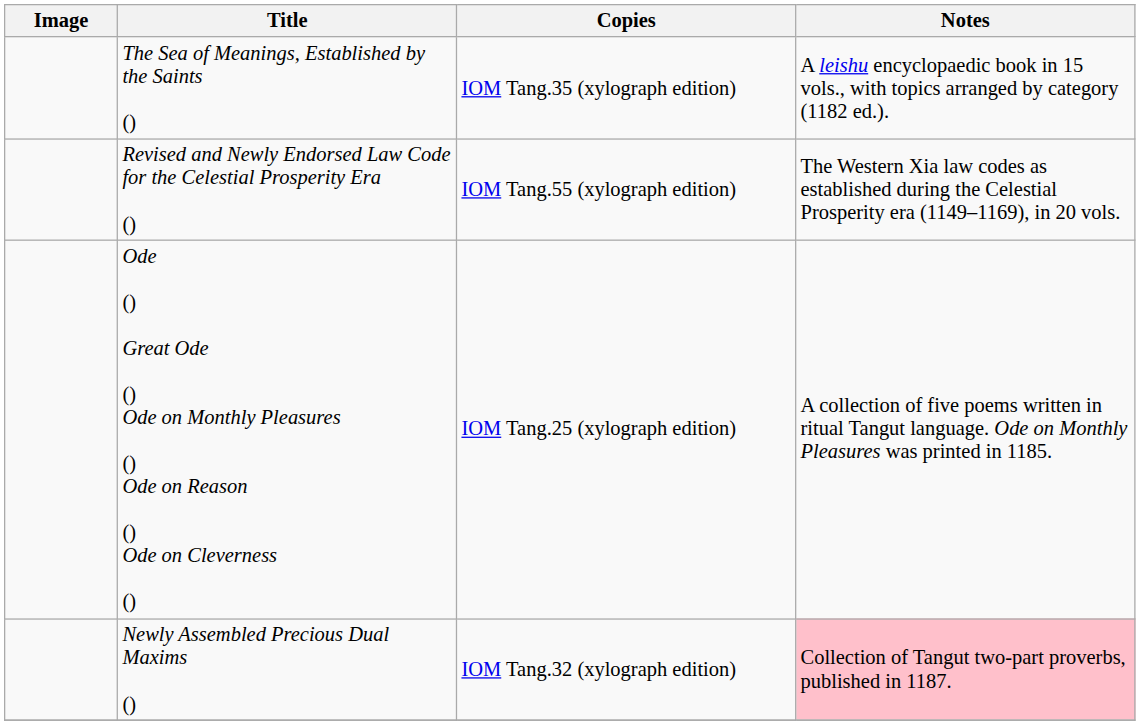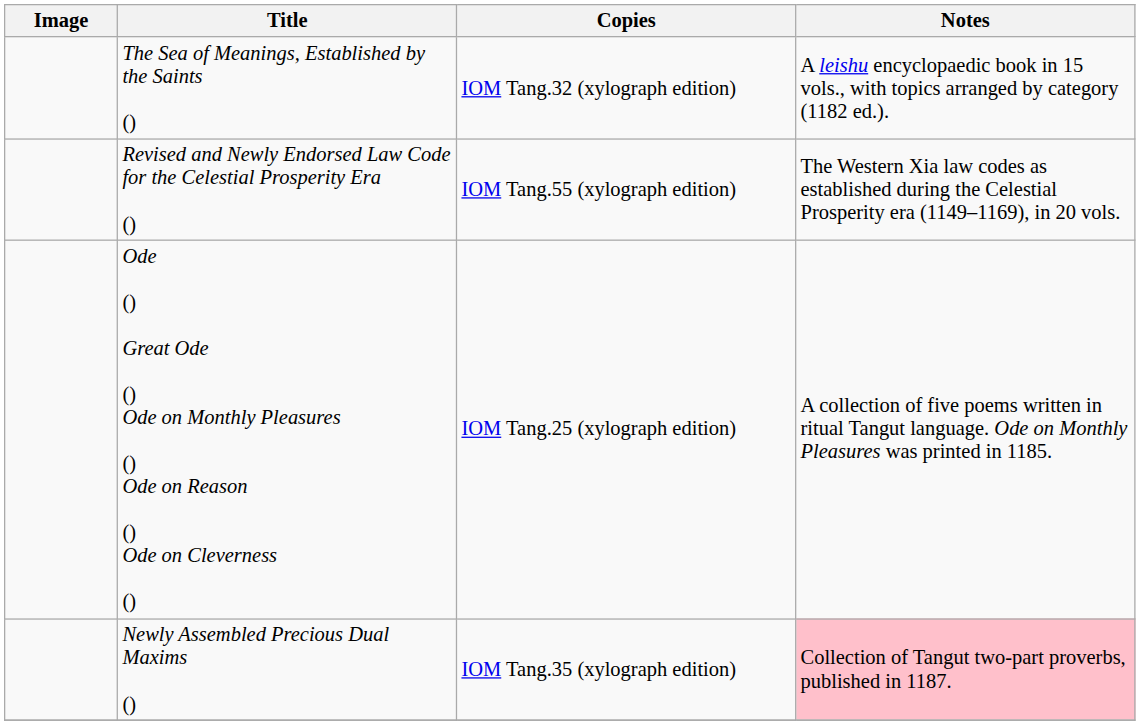The Sea of Meanings, Established by the Saints () | Copies: IOM Tang.35 (xylograph edition) -> IOM Tang.32 (xylograph edition)
Newly Assembled Precious Dual Maxims () | Copies: IOM Tang.32 (xylograph edition) -> IOM Tang.35 (xylograph edition)
